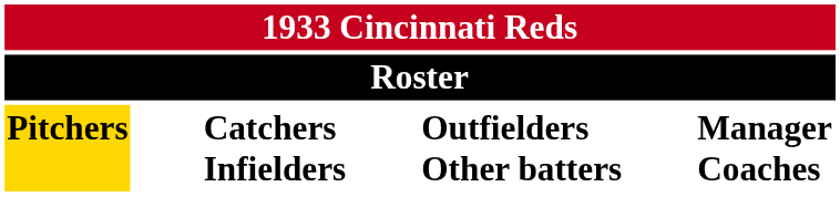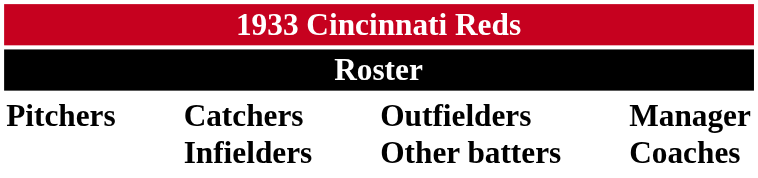Pitchers | column 1: gold background -> no background
